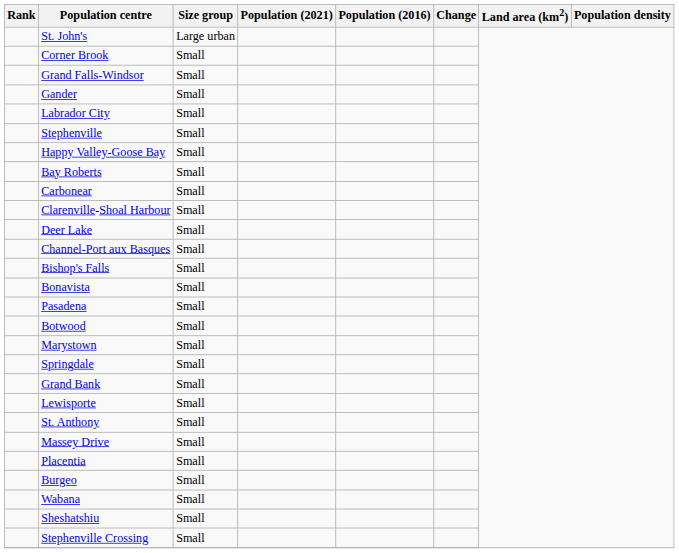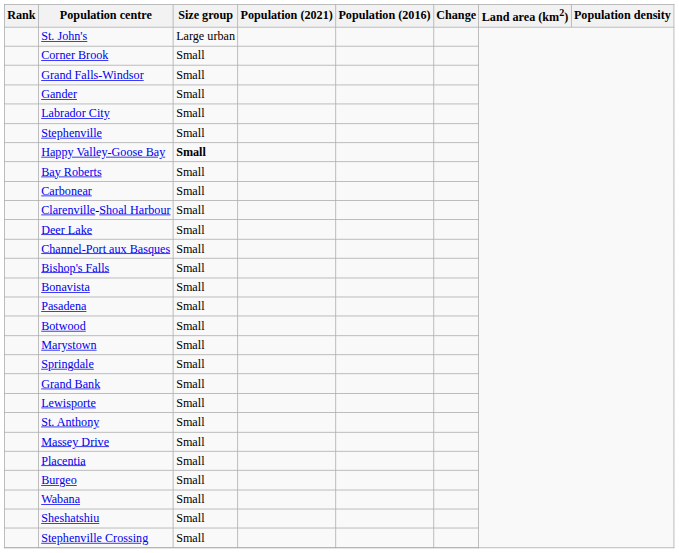Happy Valley-Goose Bay | Size group: normal -> bold
